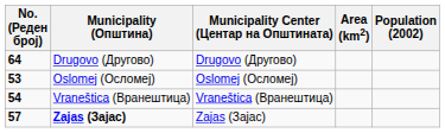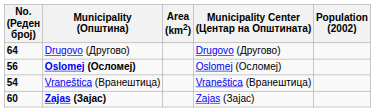columns swapped: Municipality Center (Центар на Општината) <-> Area (km2)
row 3 | No. (Реден број): 53 -> 56
row 3 | Municipality (Општина): normal -> bold
row 5 | No. (Реден број): 57 -> 60
